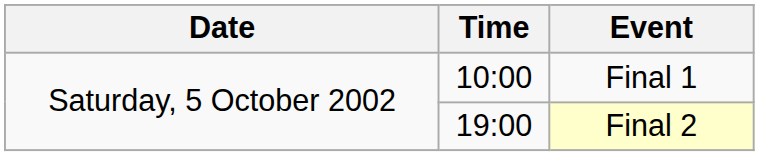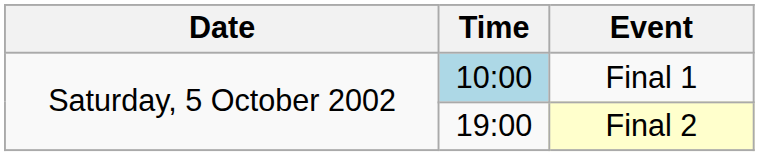Final 1 | Time: no background -> lightblue background
